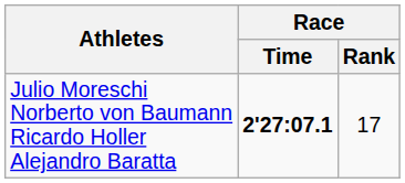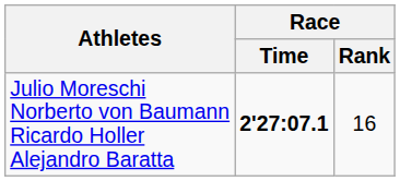row 3 | Race / Rank: 17 -> 16
